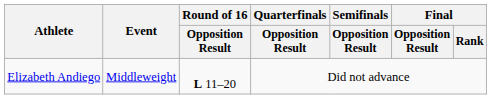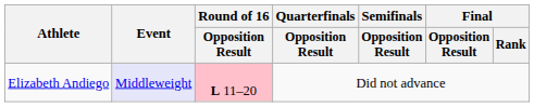Elizabeth Andiego | Event: no background -> lavender background
Elizabeth Andiego | Round of 16 / Opposition Result: no background -> pink background
